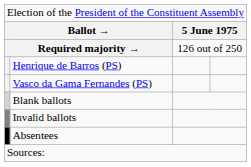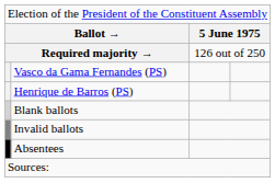rows swapped: Henrique de Barros (PS) <-> Vasco da Gama Fernandes (PS)
